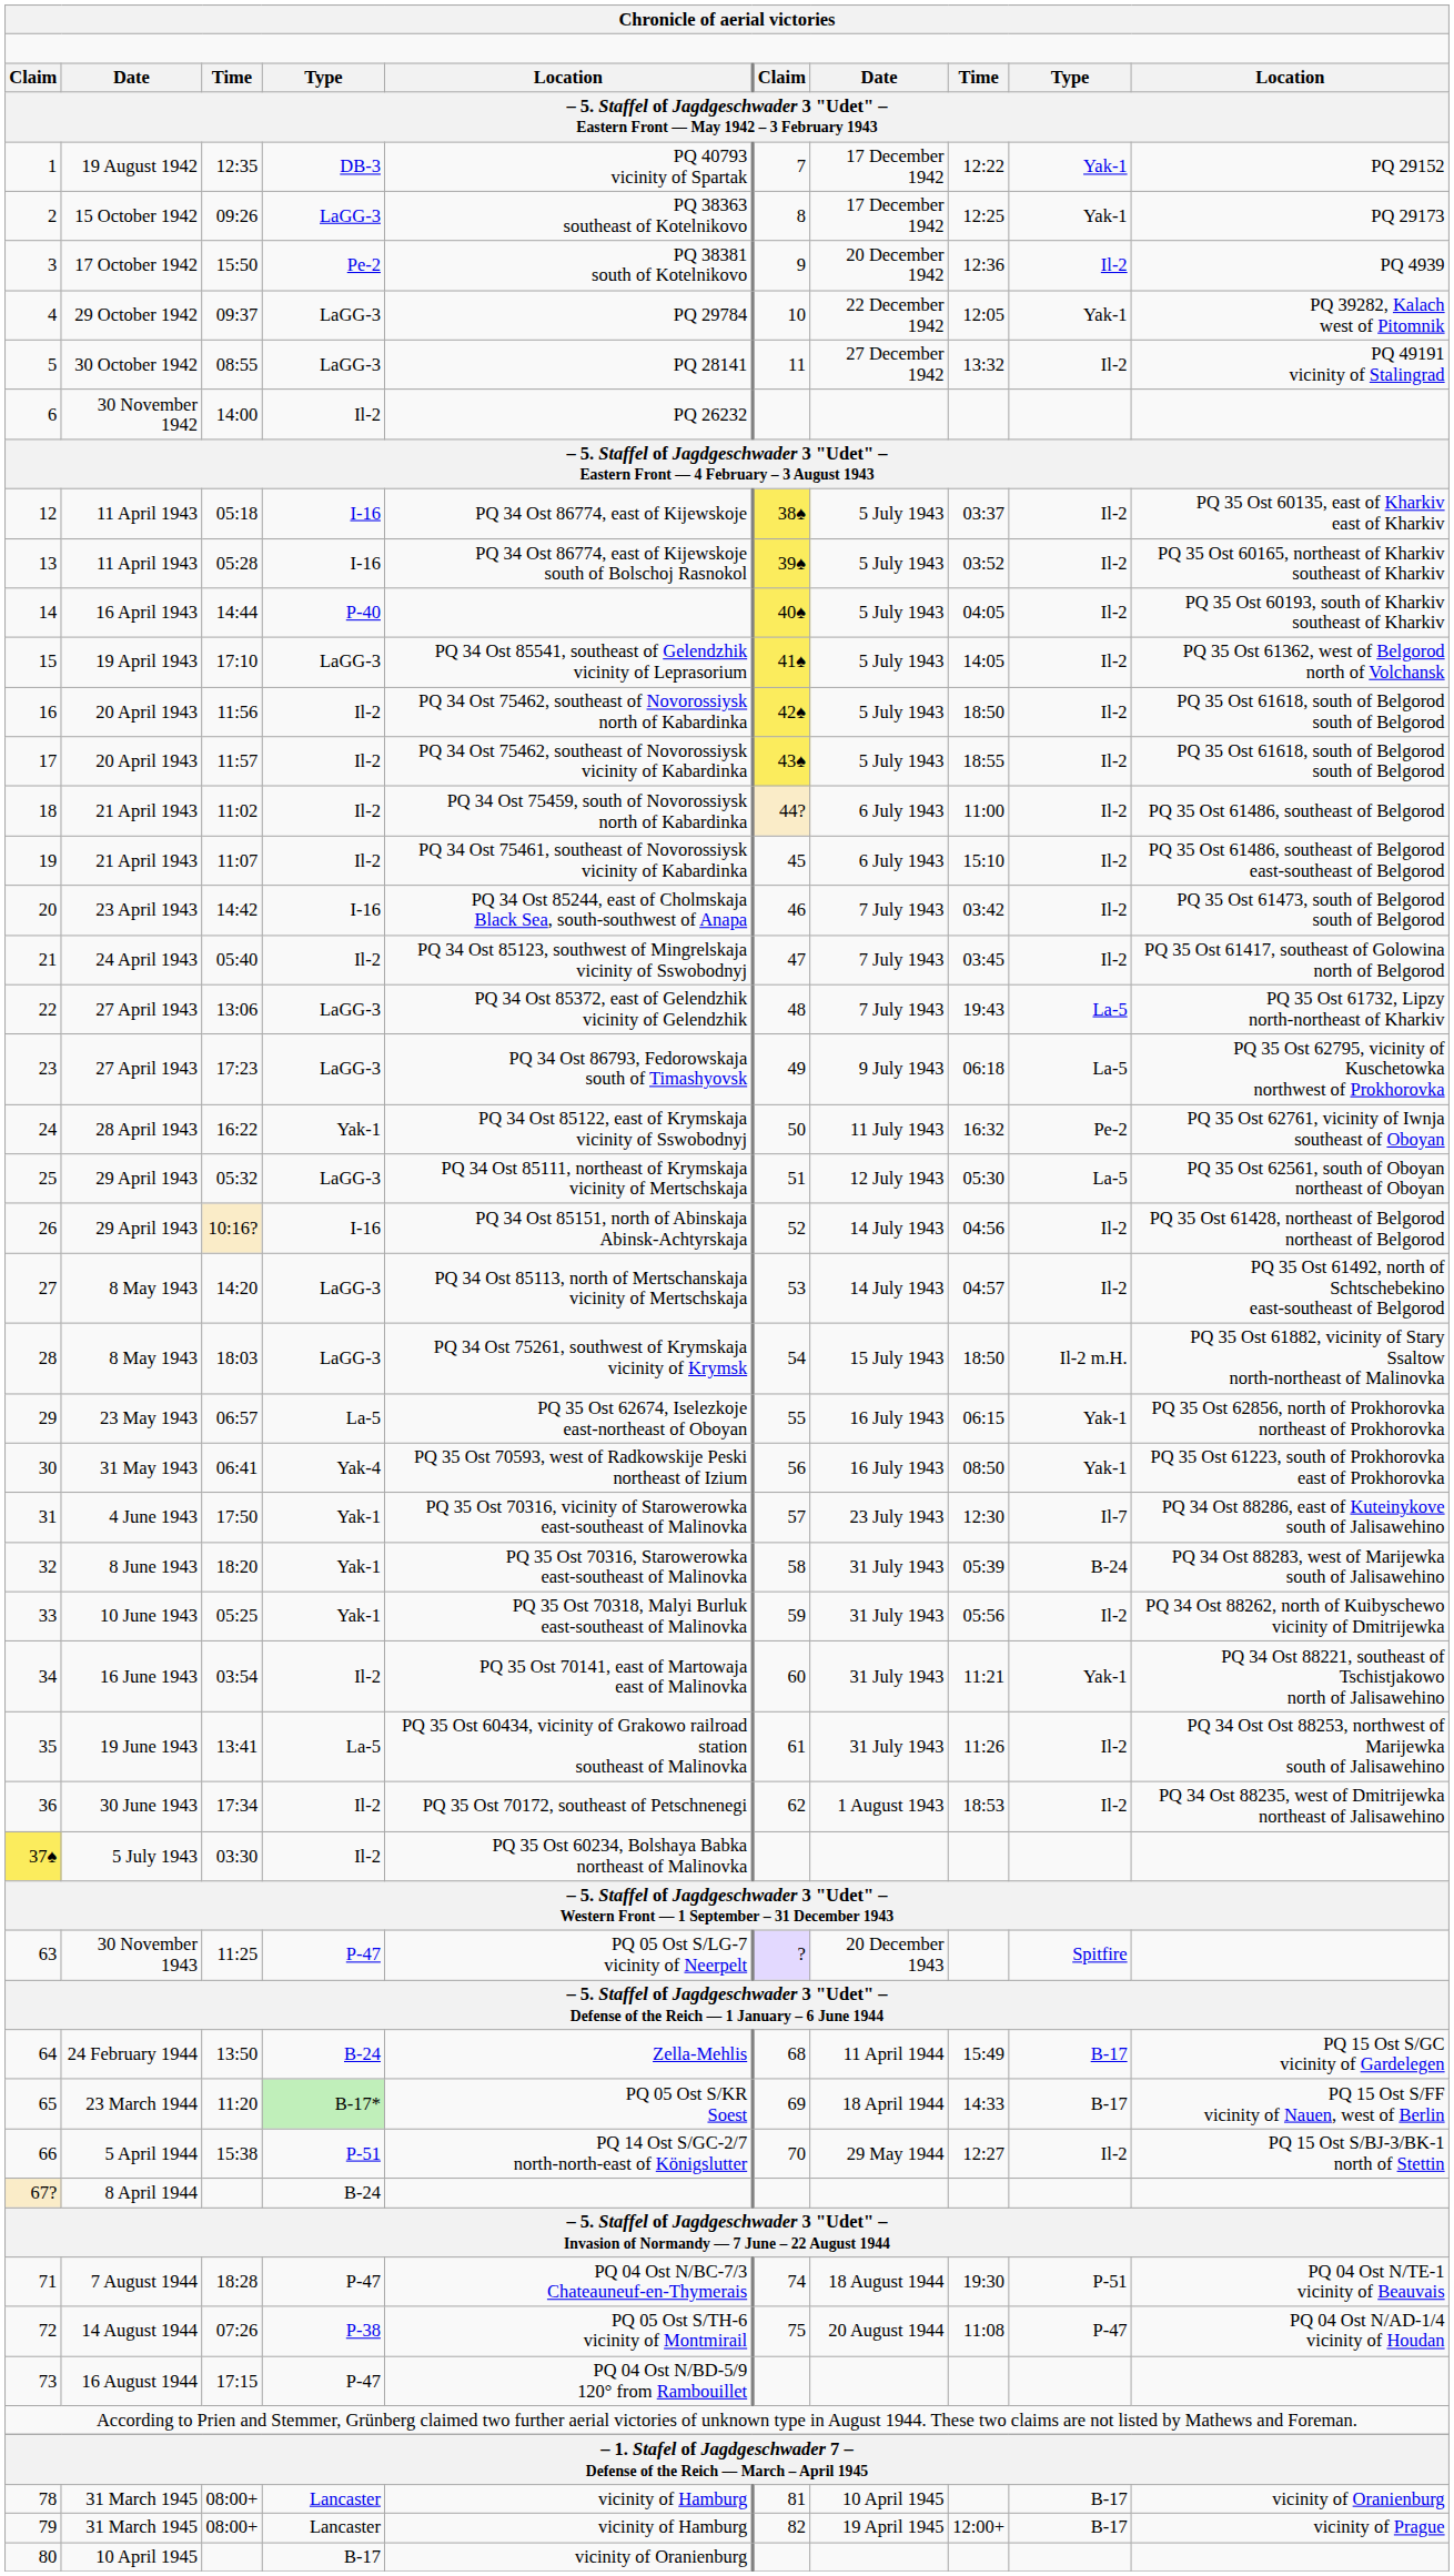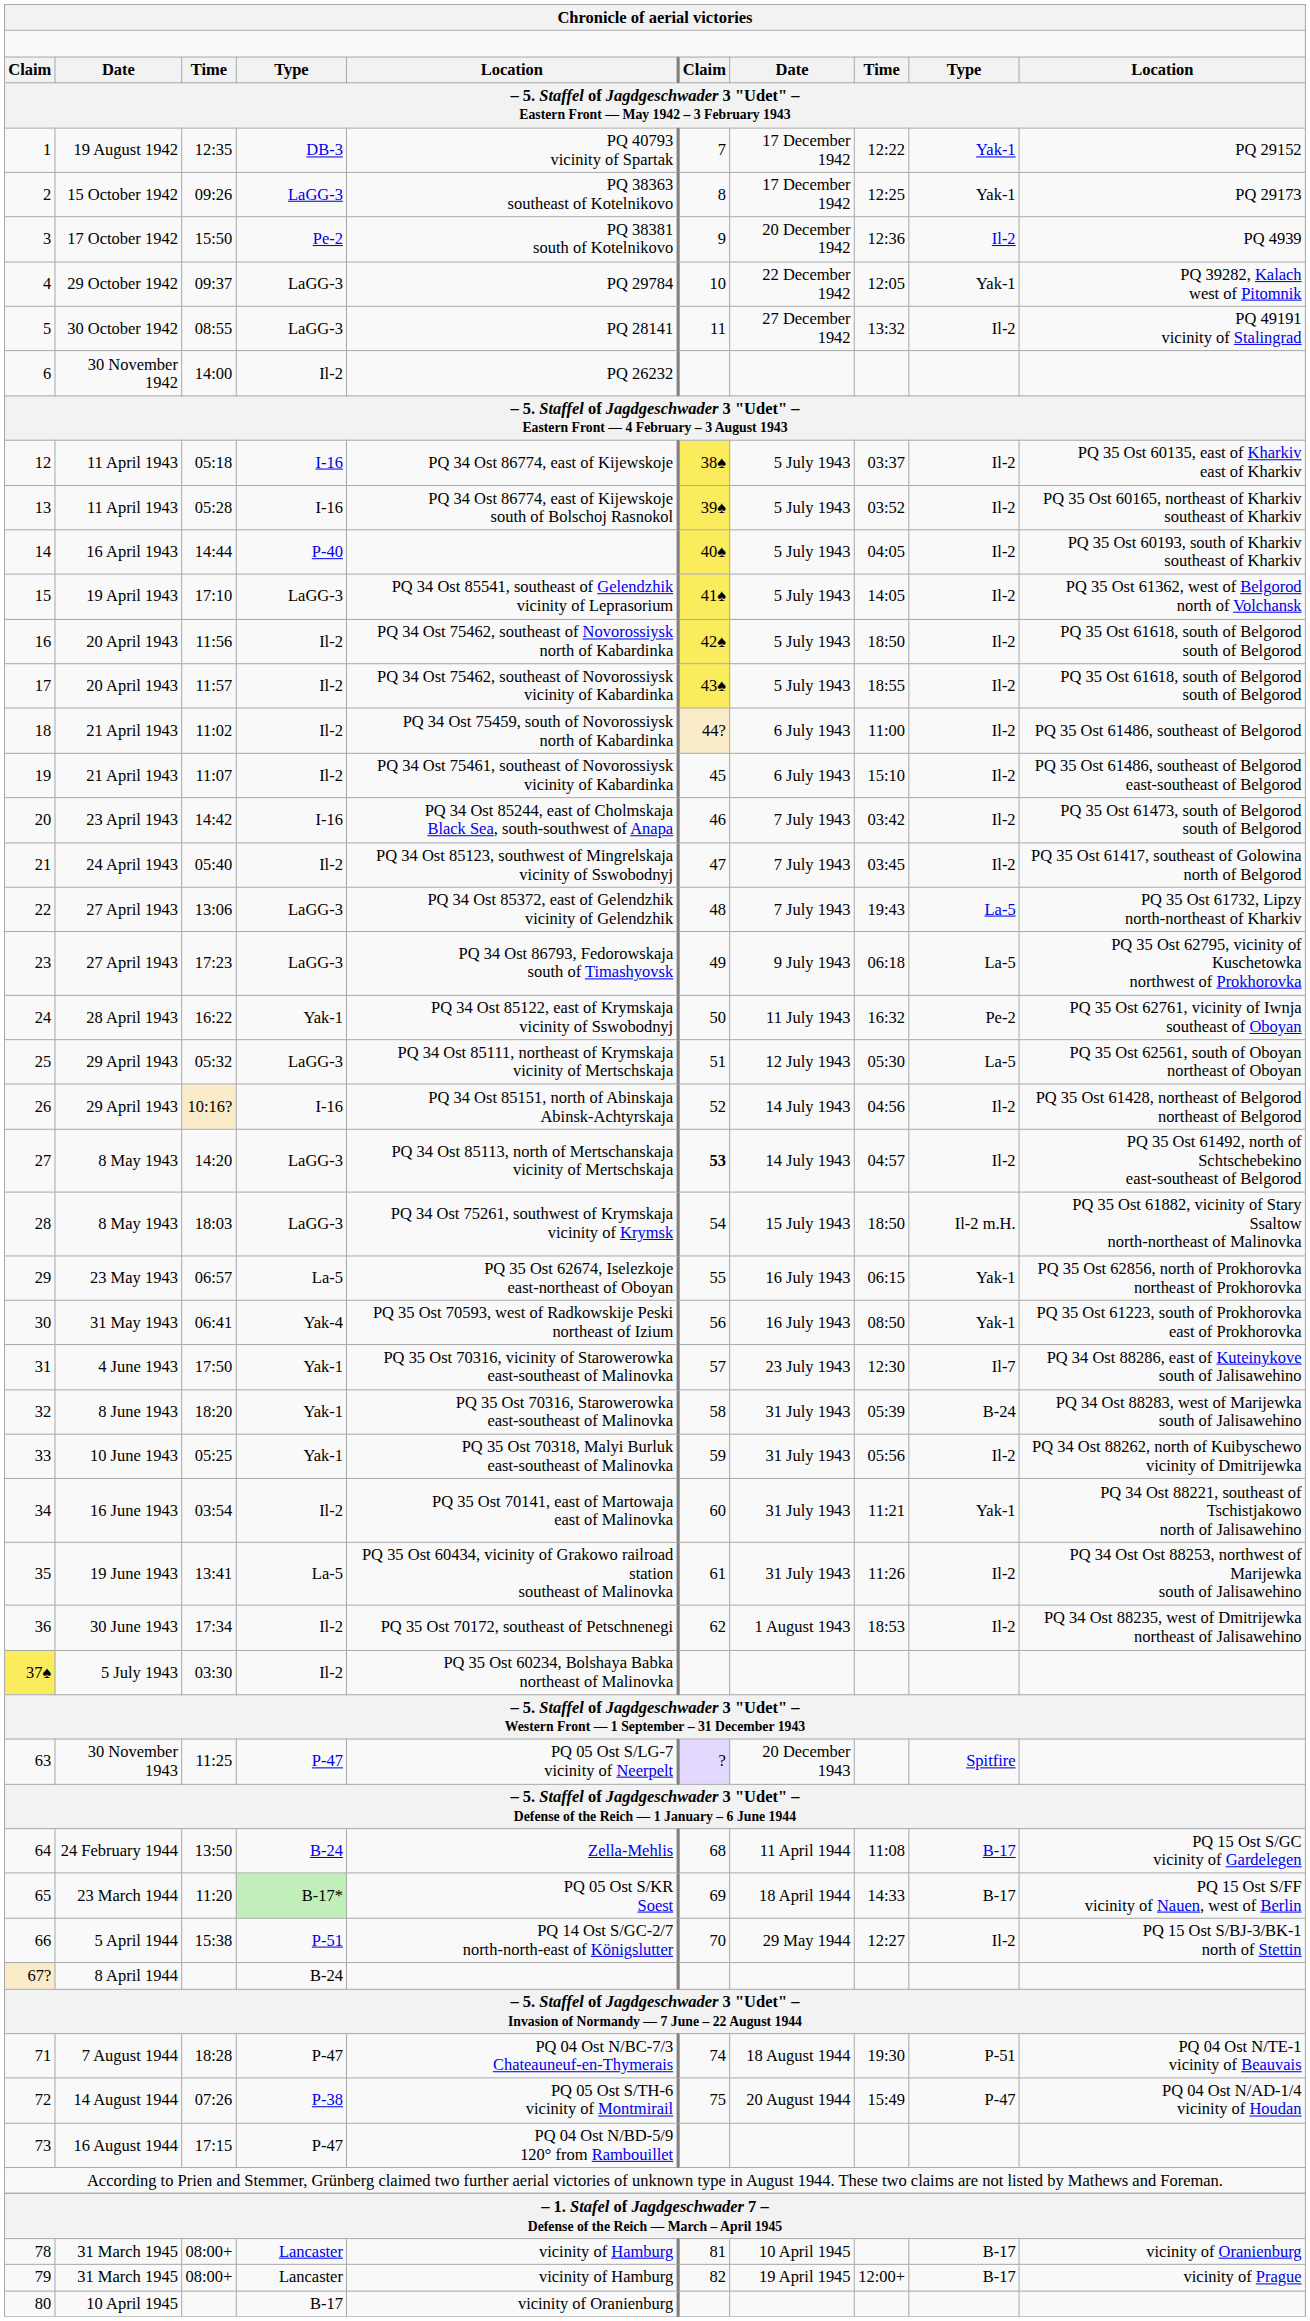27 | column 6: normal -> bold
64 | column 8: 15:49 -> 11:08
72 | column 8: 11:08 -> 15:49
